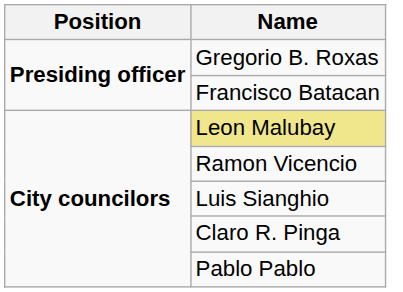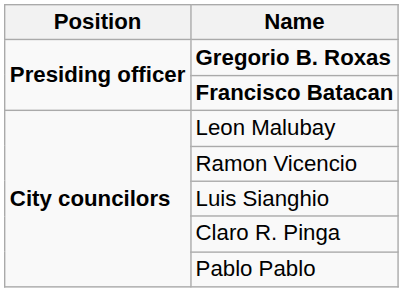Gregorio B. Roxas | Name: normal -> bold
Francisco Batacan | Name: normal -> bold
Leon Malubay | Name: khaki background -> no background
